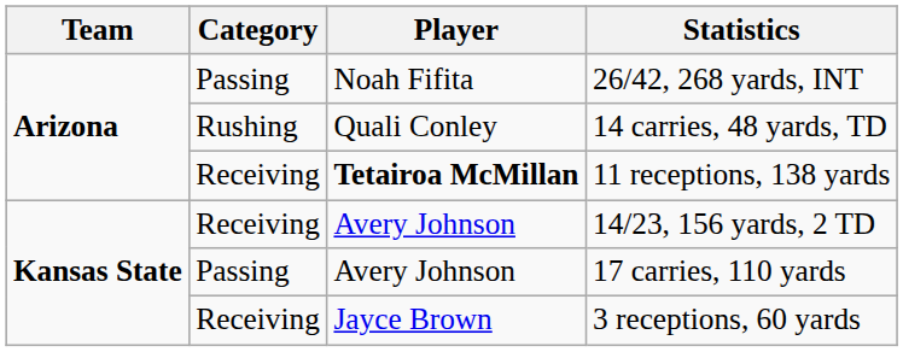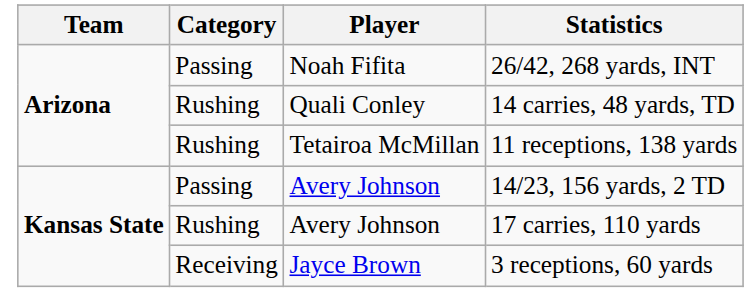11 receptions, 138 yards | Category: Receiving -> Rushing
11 receptions, 138 yards | Player: bold -> normal
14/23, 156 yards, 2 TD | Category: Receiving -> Passing
17 carries, 110 yards | Category: Passing -> Rushing
